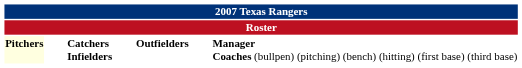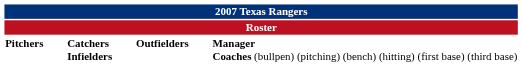Pitchers | column 1: lightyellow background -> no background
